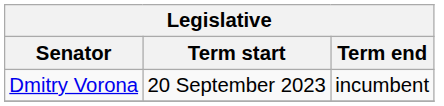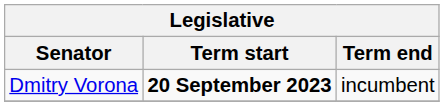Dmitry Vorona | Term start: normal -> bold
